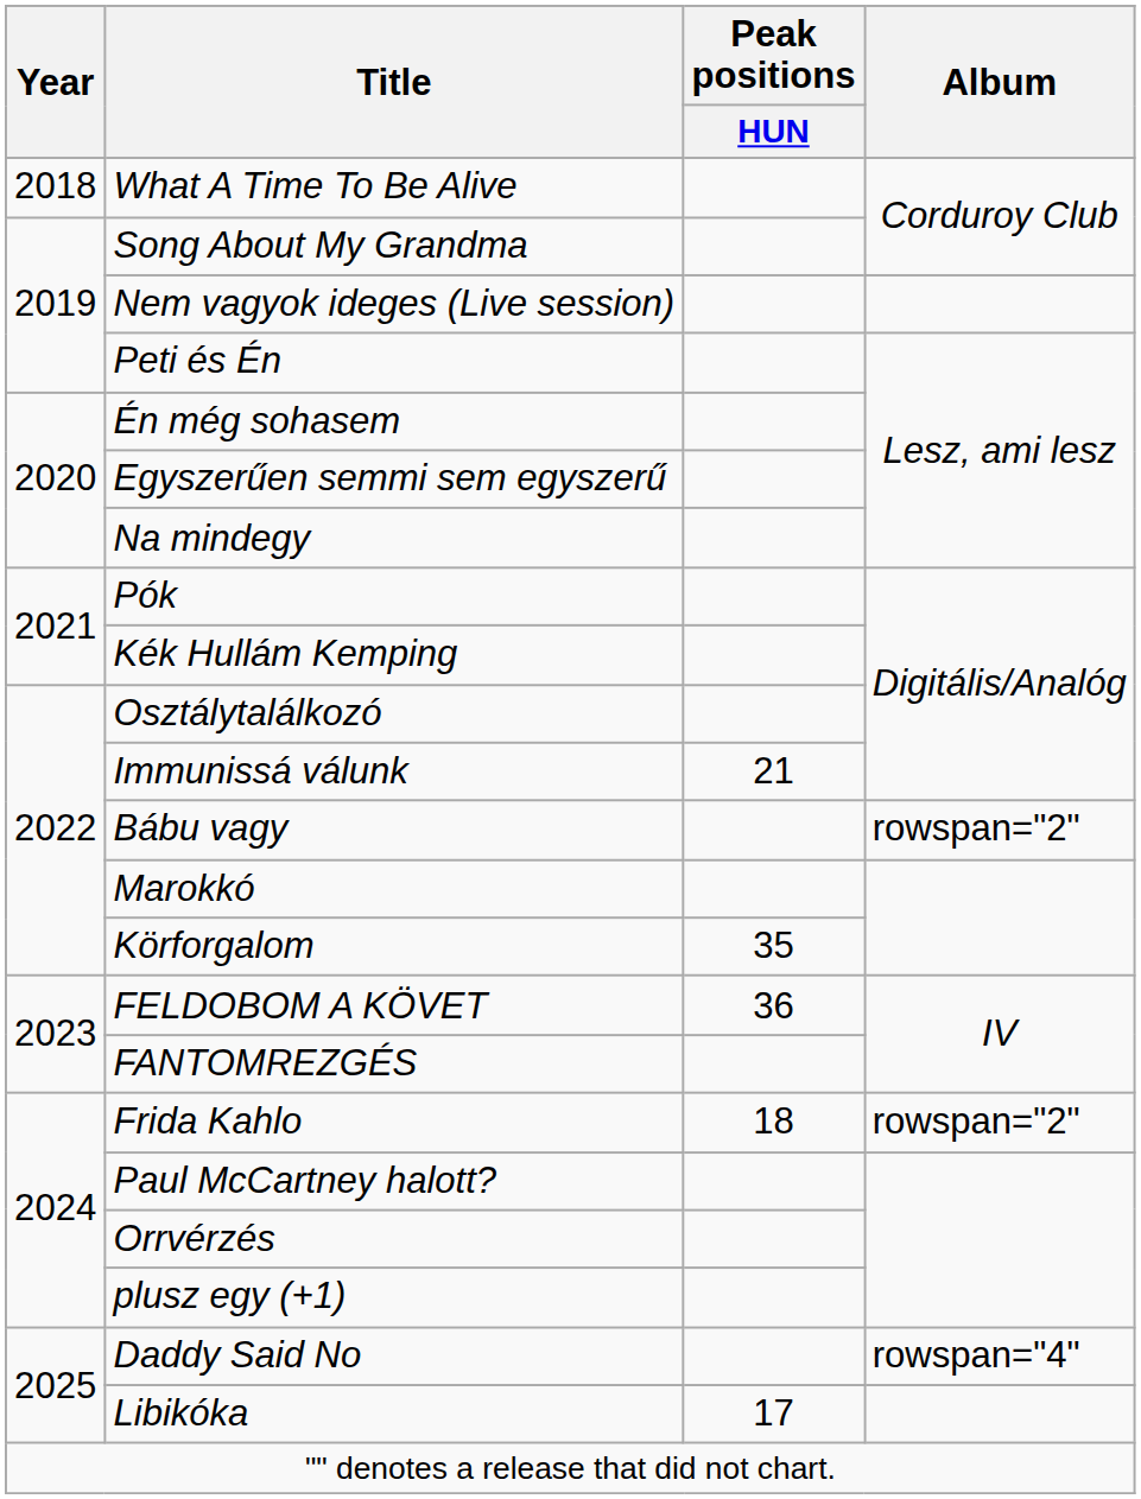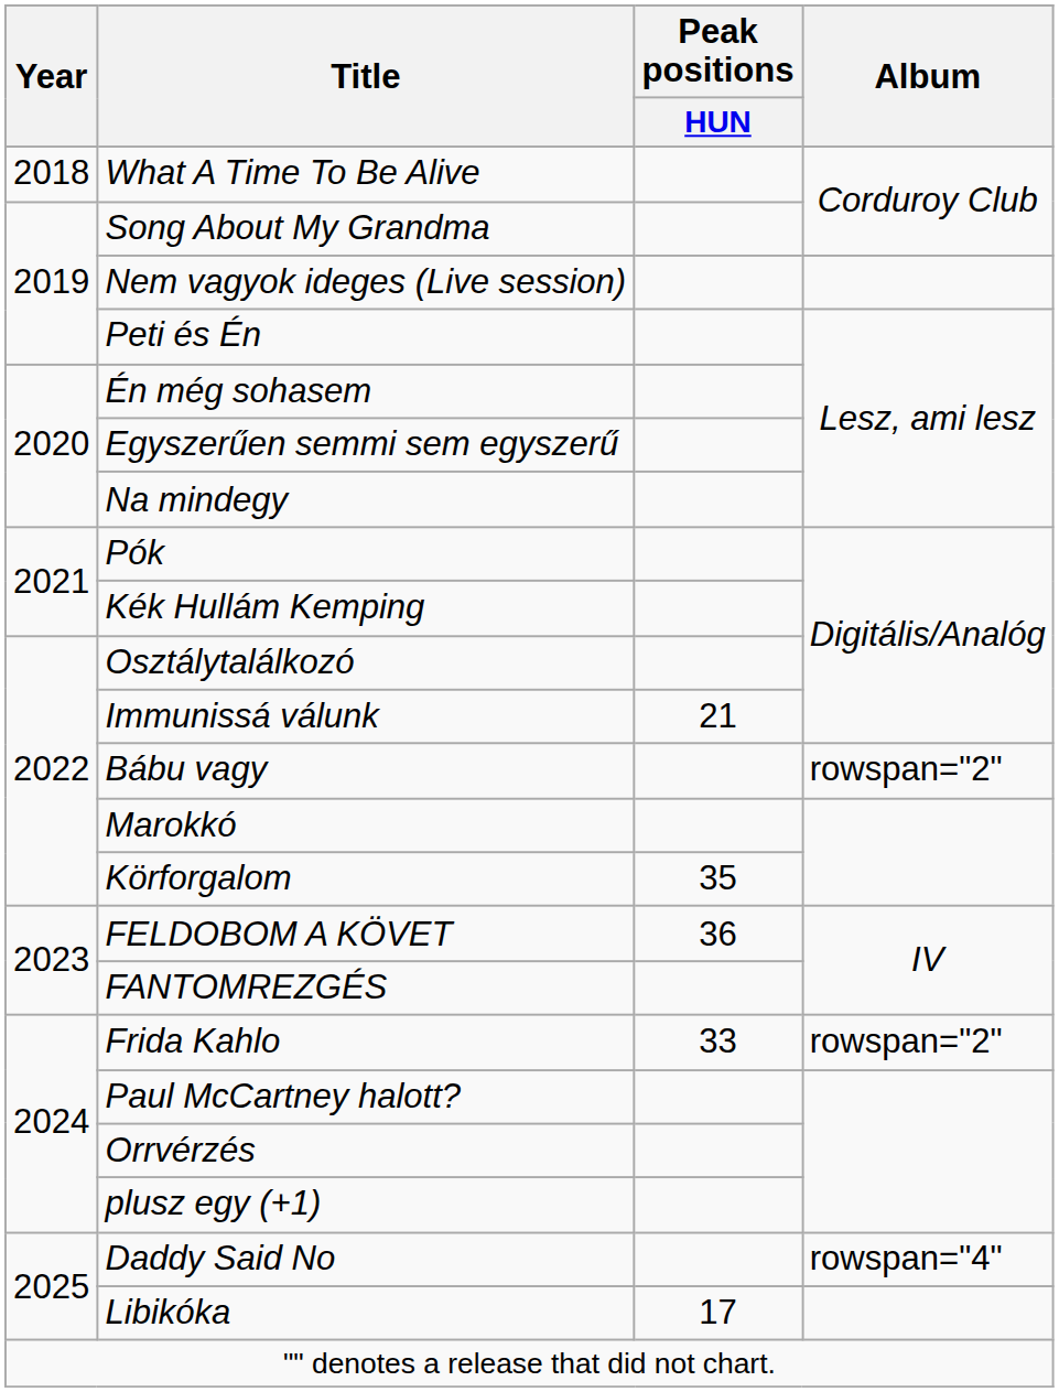Frida Kahlo | Peak positions / HUN: 18 -> 33
